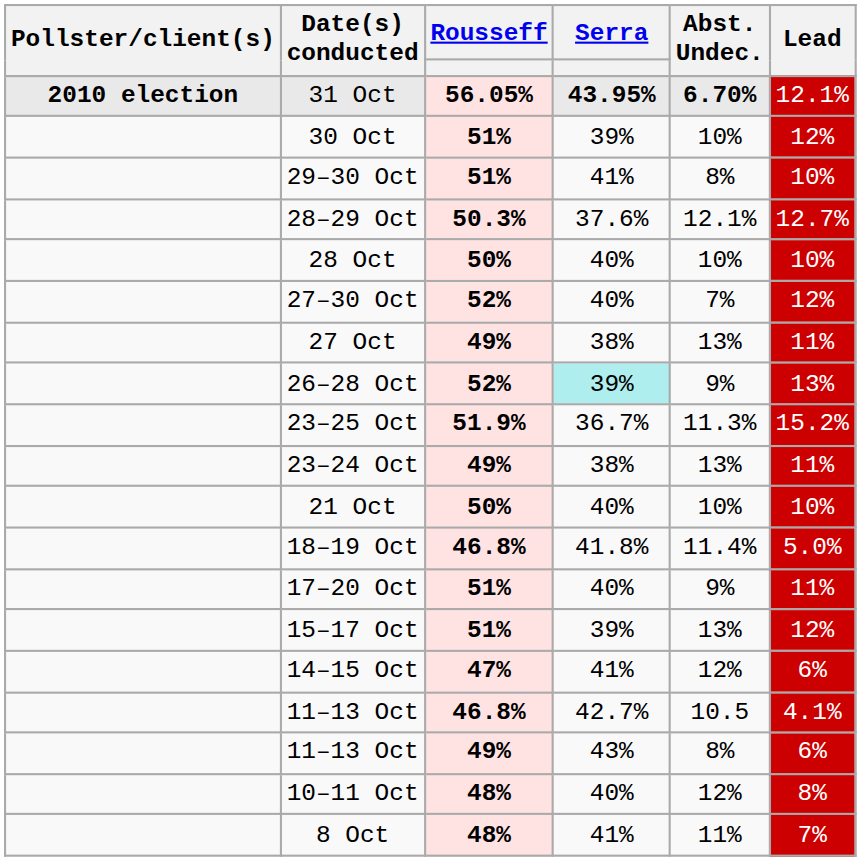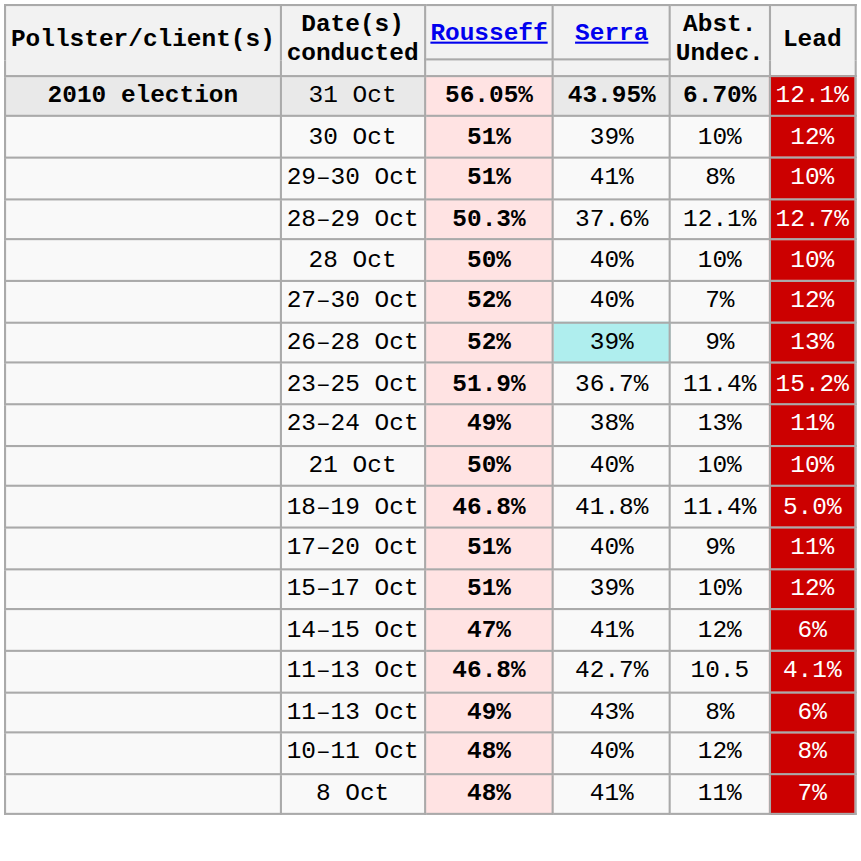- row: 27 Oct | 49% | 38% | 13% | 11%
23–25 Oct | Abst. Undec.: 11.3% -> 11.4%
15–17 Oct | Abst. Undec.: 13% -> 10%
